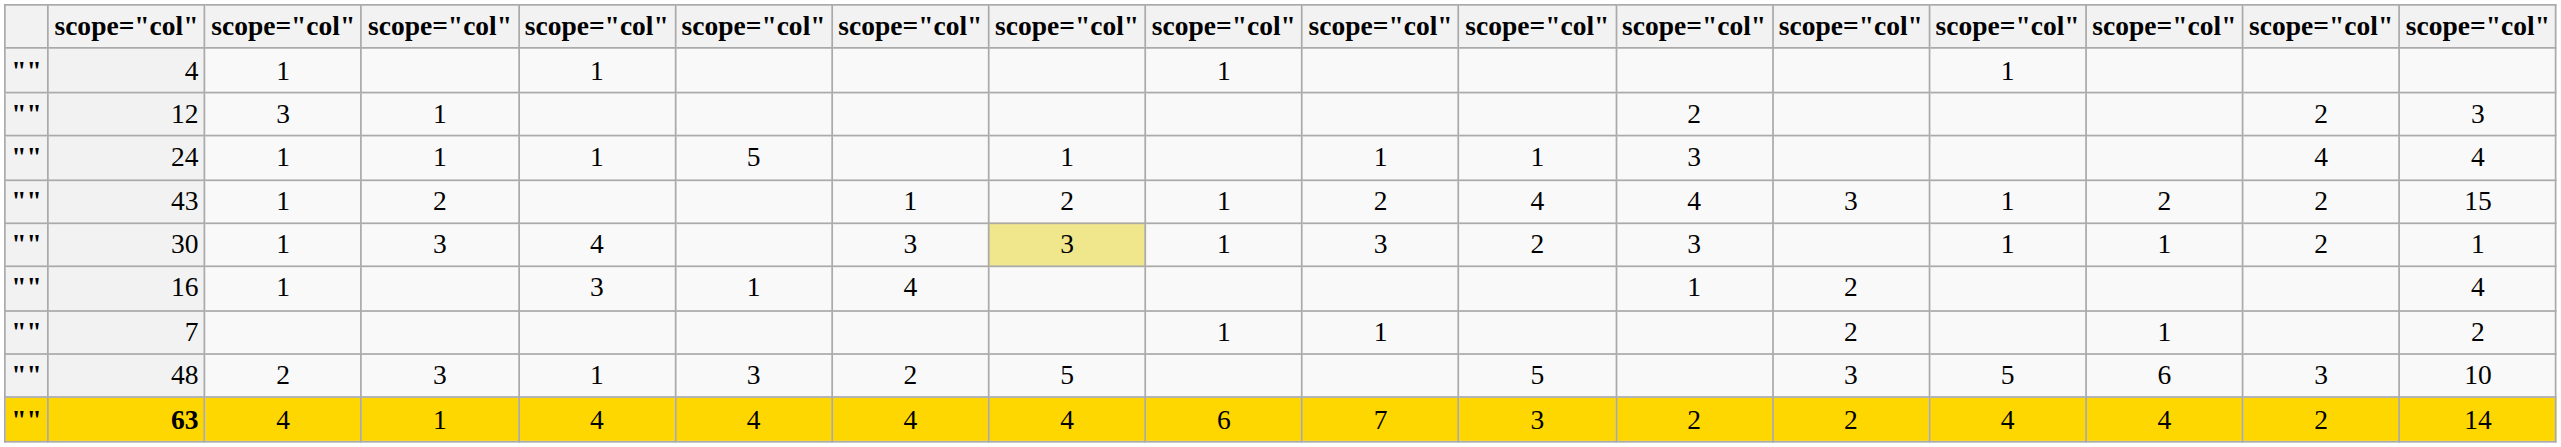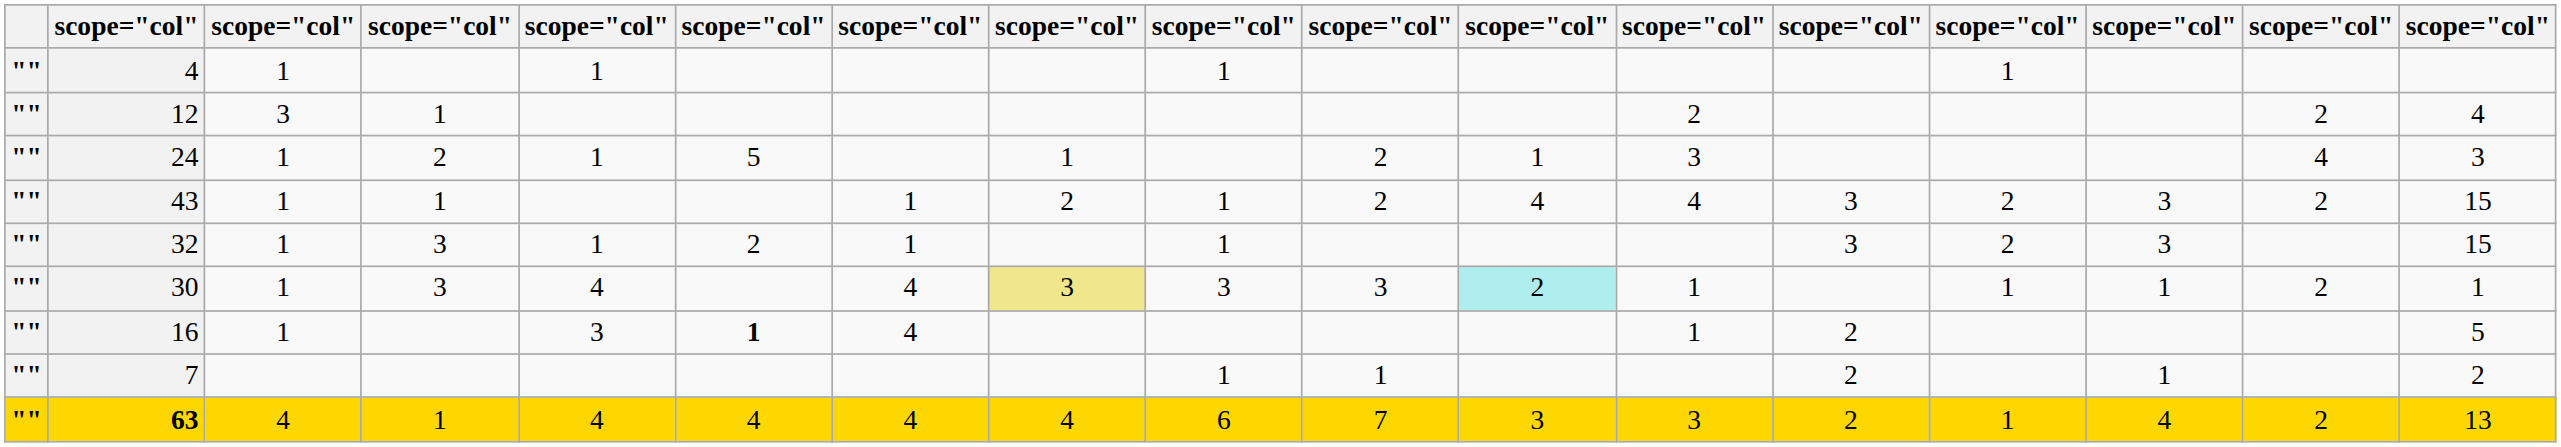12 | column 17: 3 -> 4
24 | column 4: 1 -> 2
24 | column 10: 1 -> 2
24 | column 17: 4 -> 3
43 | column 4: 2 -> 1
43 | column 14: 1 -> 2
43 | column 15: 2 -> 3
+ row: "" | 32 | 1 | 3 | 1 | 2 | 1 | 1 | 3 | 2 | 3 | 15
30 | column 7: 3 -> 4
30 | column 9: 1 -> 3
30 | column 11: no background -> paleturquoise background
30 | column 12: 3 -> 1
16 | column 6: normal -> bold
16 | column 17: 4 -> 5
- row: "" | 48 | 2 | 3 | 1 | 3 | 2 | 5 | 5 | 3 | 5 | 6 | 3 | 10
63 | column 12: 2 -> 3
63 | column 14: 4 -> 1
63 | column 17: 14 -> 13
